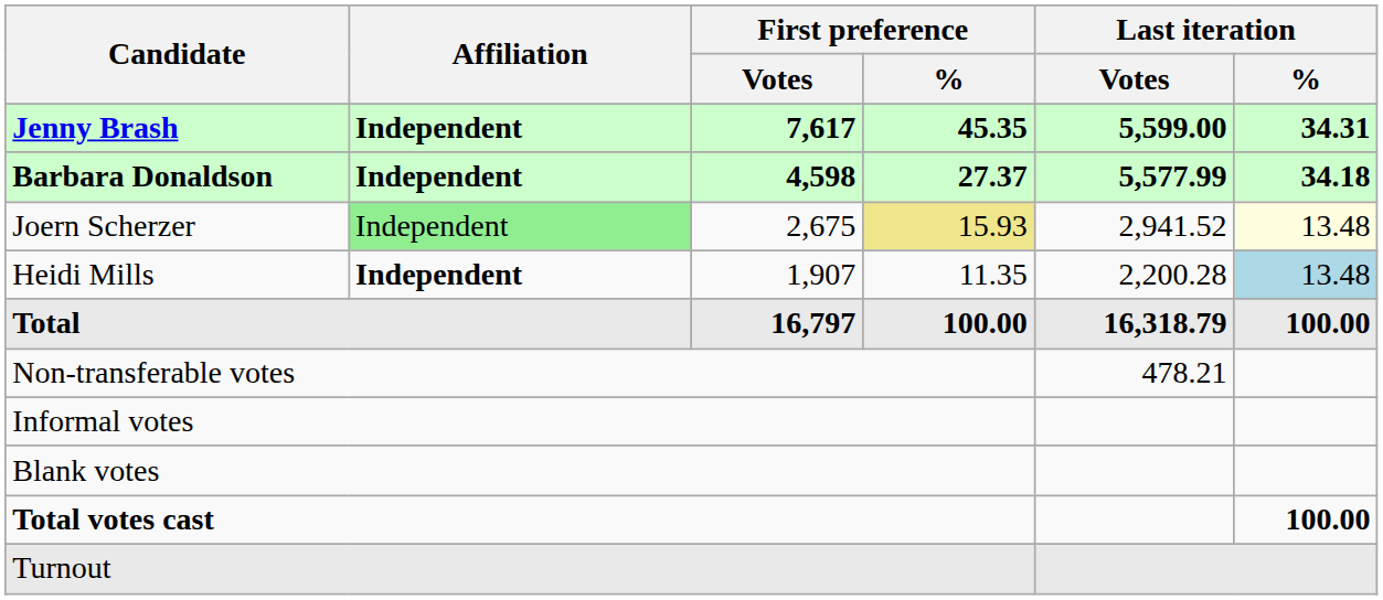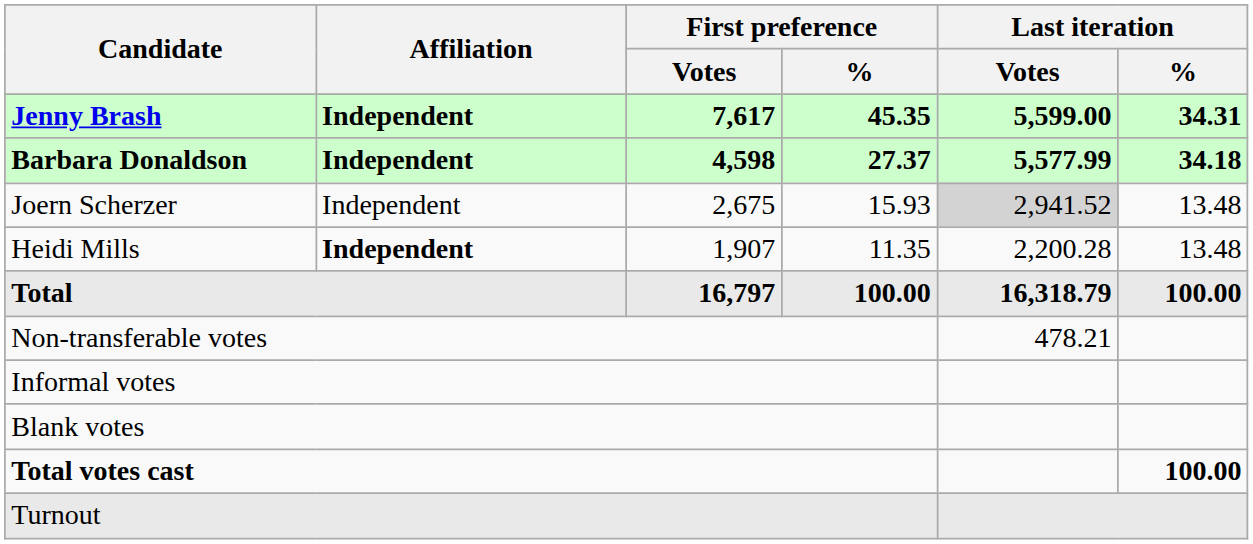Joern Scherzer | Affiliation: lightgreen background -> no background
Joern Scherzer | First preference / %: khaki background -> no background
Joern Scherzer | Last iteration / Votes: no background -> lightgrey background
Joern Scherzer | Last iteration / %: lightyellow background -> no background
Heidi Mills | Last iteration / %: lightblue background -> no background
